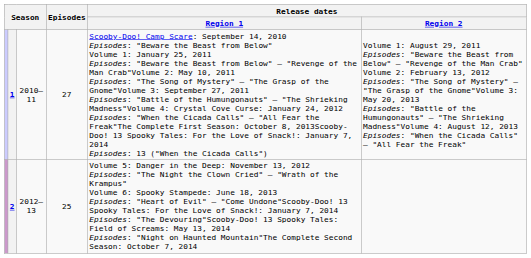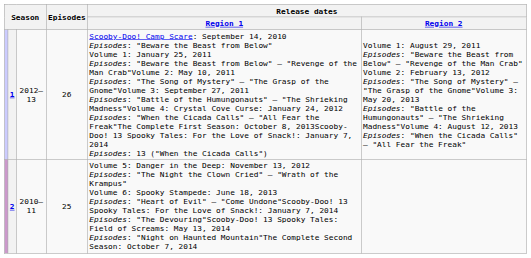1 | column 3: 2010–11 -> 2012–13
1 | Episodes: 27 -> 26
2 | column 3: 2012–13 -> 2010–11
